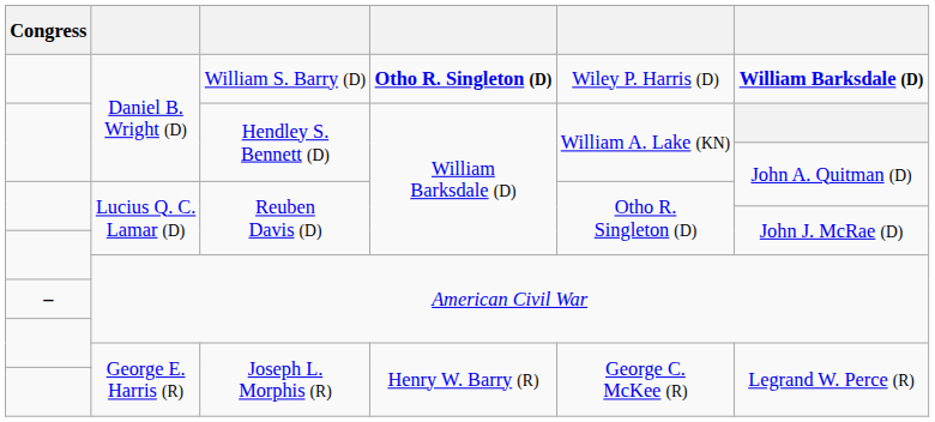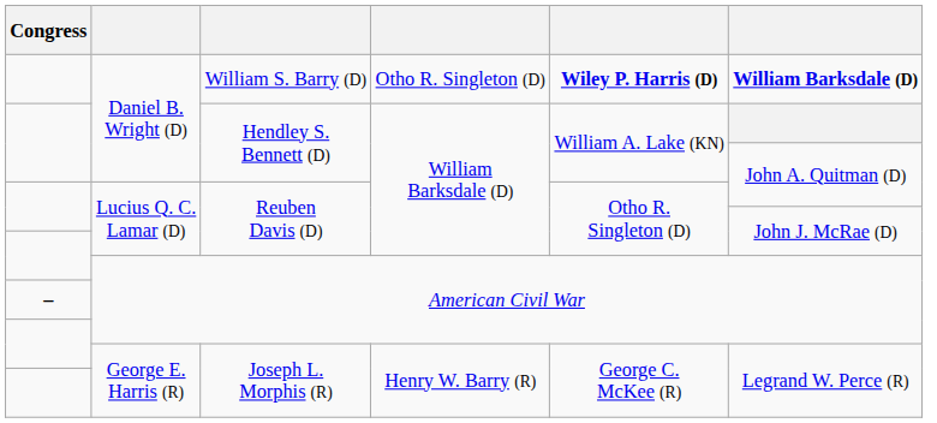William S. Barry (D) | column 4: bold -> normal
William S. Barry (D) | column 5: normal -> bold
